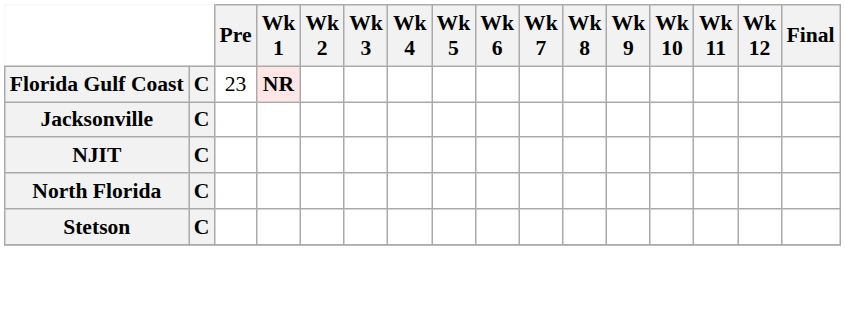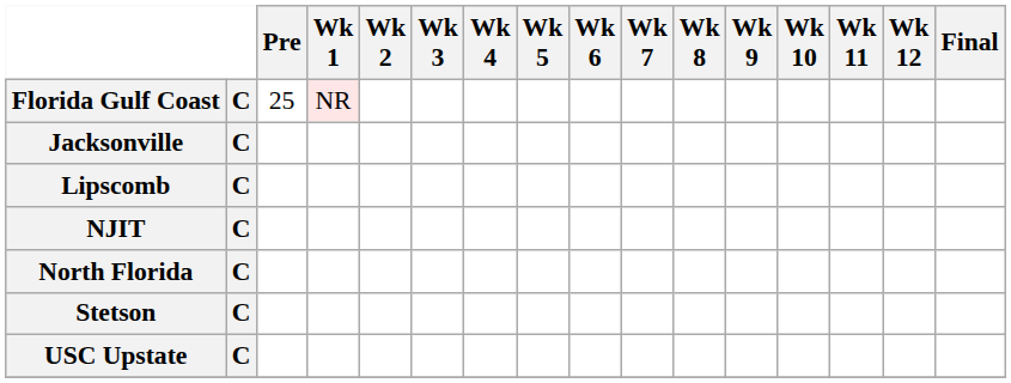Florida Gulf Coast | Pre: 23 -> 25
Florida Gulf Coast | Wk 1: bold -> normal
+ row: Lipscomb | C
+ row: USC Upstate | C
